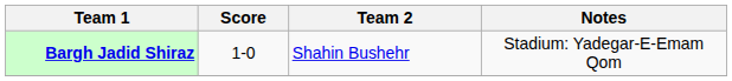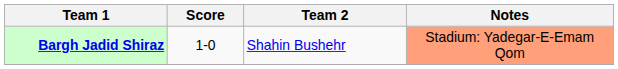Bargh Jadid Shiraz | Notes: no background -> lightsalmon background
